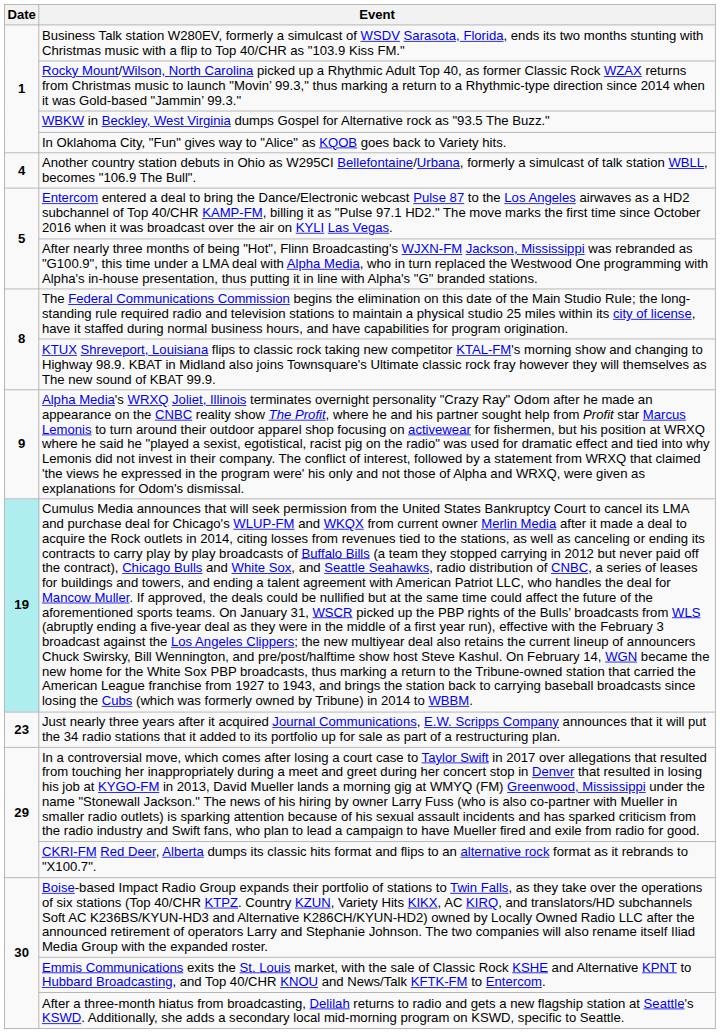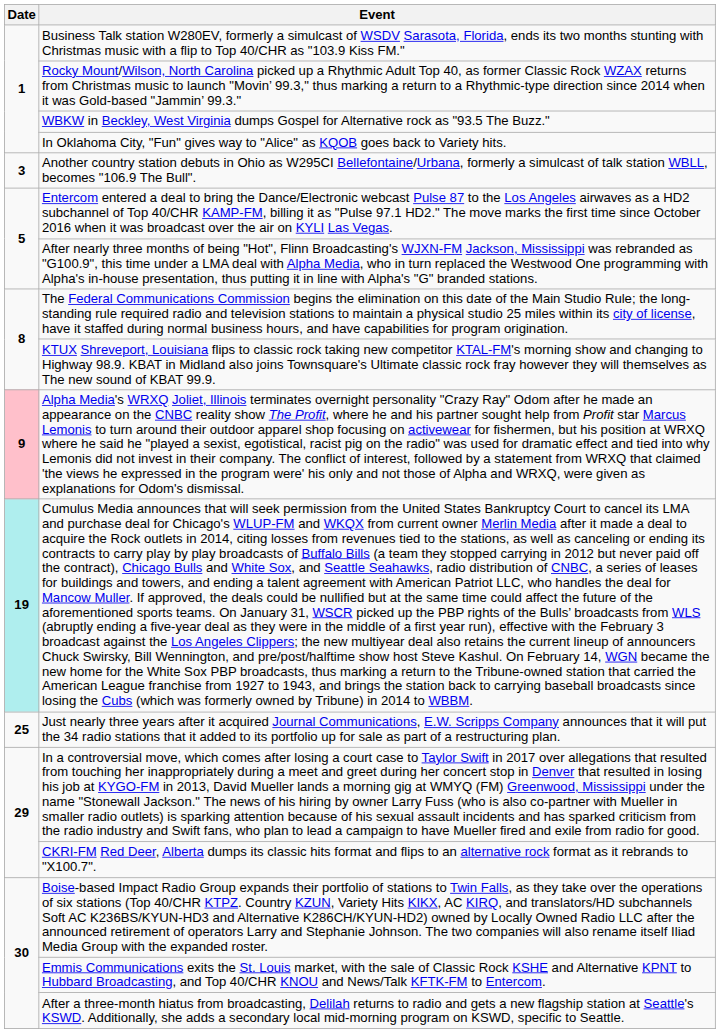row 6 | Date: 4 -> 3
row 11 | Date: no background -> pink background
row 13 | Date: 23 -> 25
